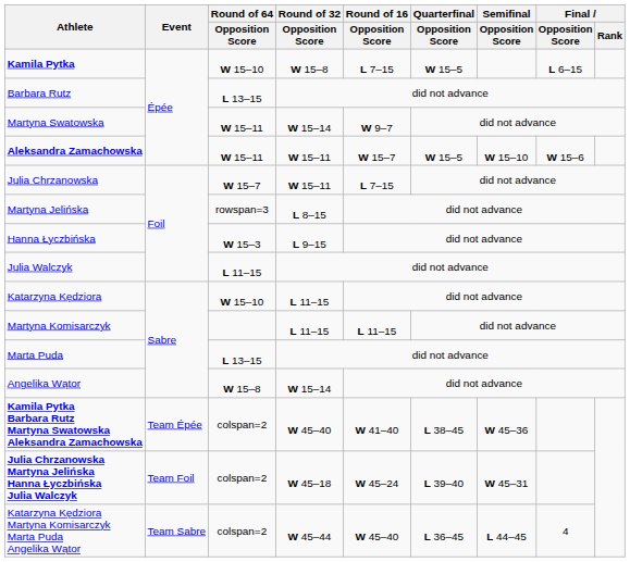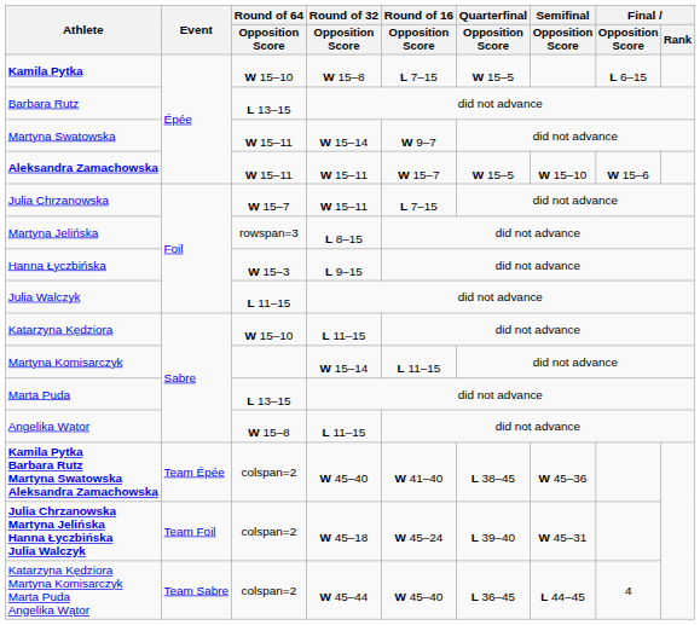Martyna Komisarczyk | Round of 32 / Opposition Score: L 11–15 -> W 15–14
Angelika Wątor | Round of 32 / Opposition Score: W 15–14 -> L 11–15
